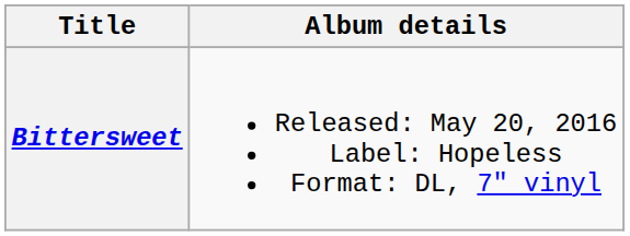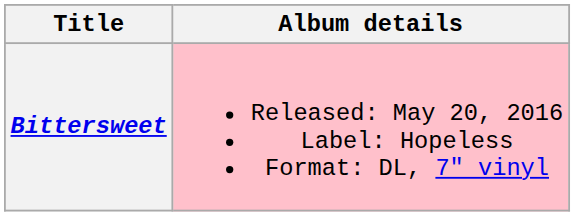Bittersweet | Album details: no background -> pink background
